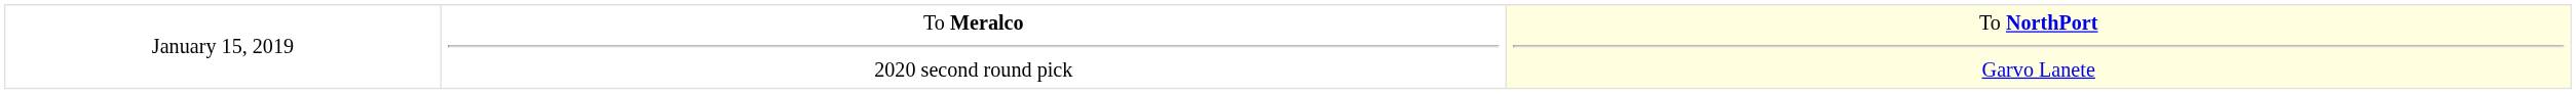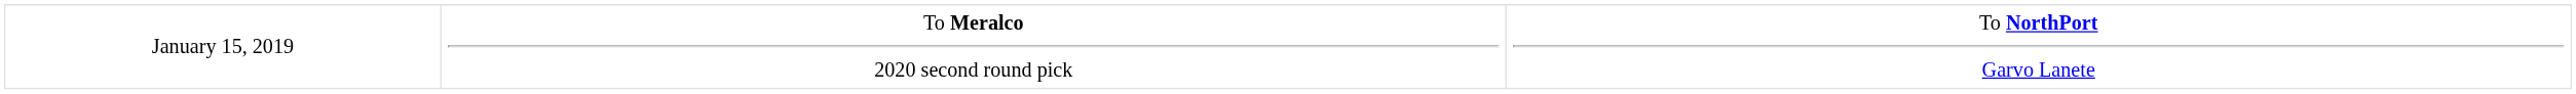To Meralco 2020 second round pick | column 3: lightyellow background -> no background
